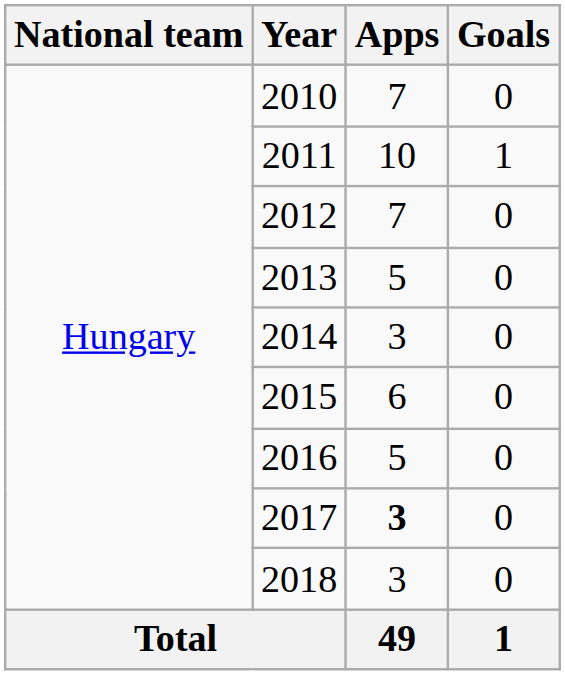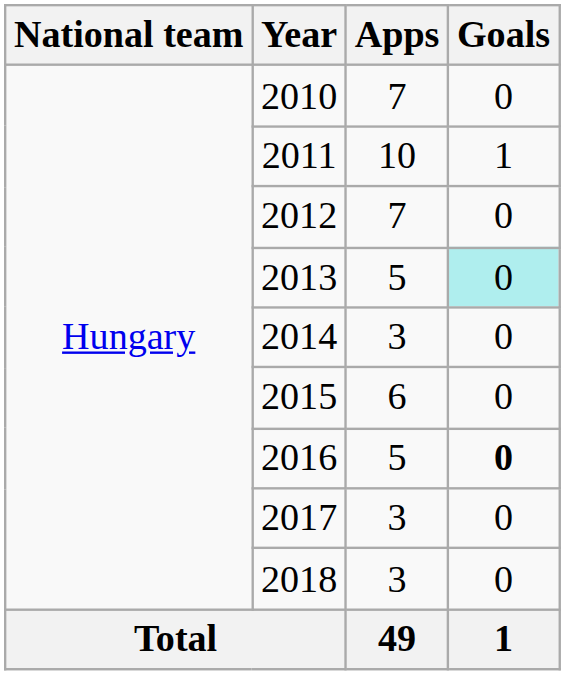2013 | Goals: no background -> paleturquoise background
2016 | Goals: normal -> bold
2017 | Apps: bold -> normal
